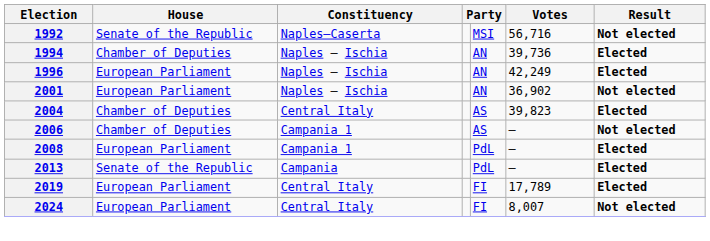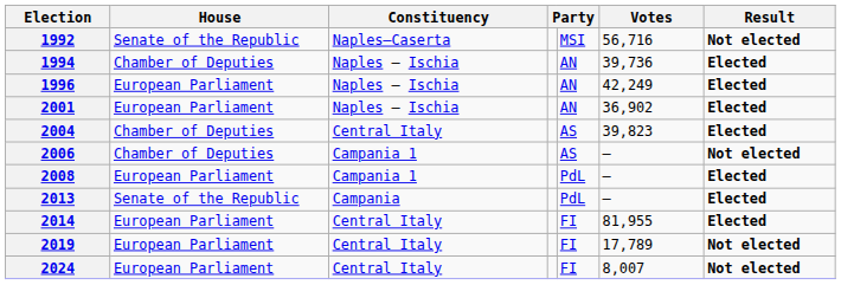2001 | Result: Not elected -> Elected
+ row: 2014 | European Parliament | Central Italy | FI | 81,955 | Elected
2019 | Result: Elected -> Not elected
